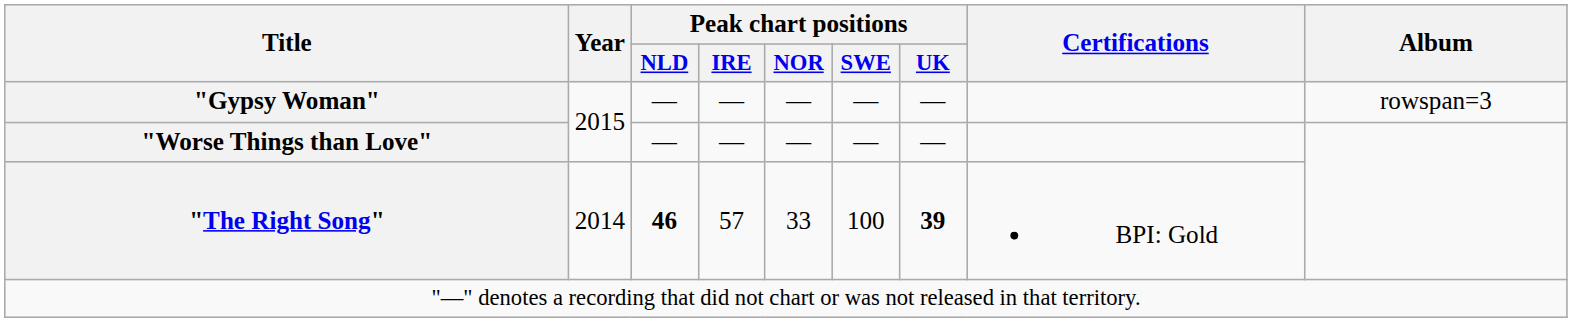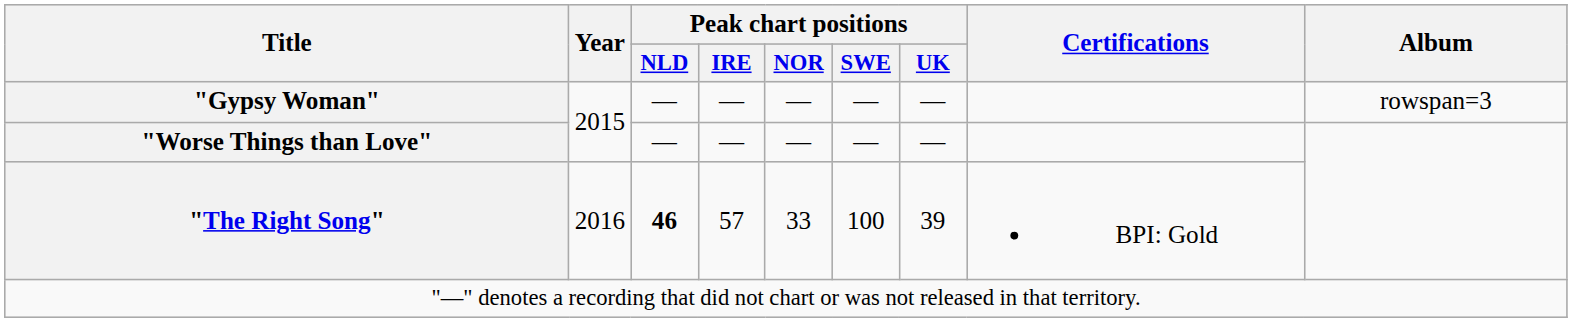"The Right Song" | Year: 2014 -> 2016
"The Right Song" | Peak chart positions / UK: bold -> normal
